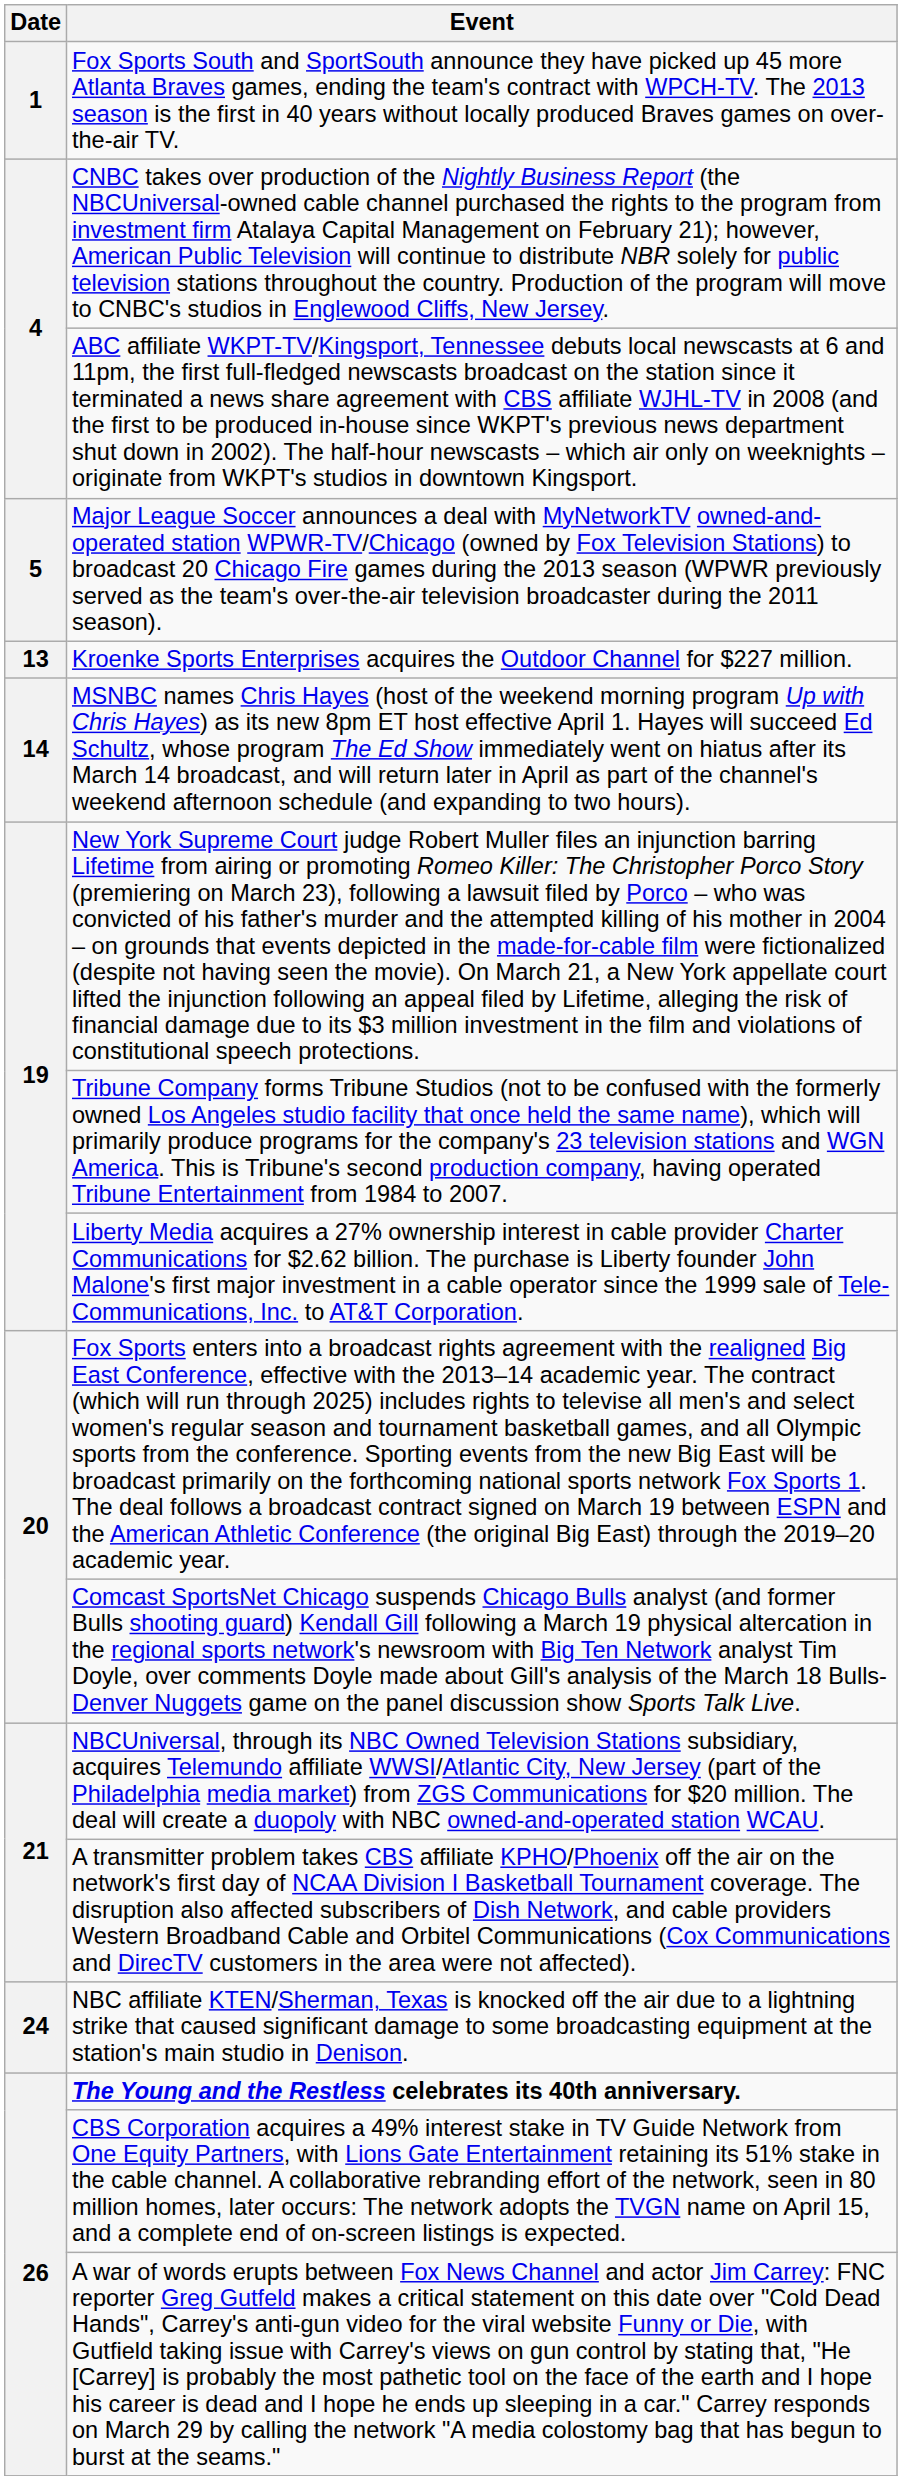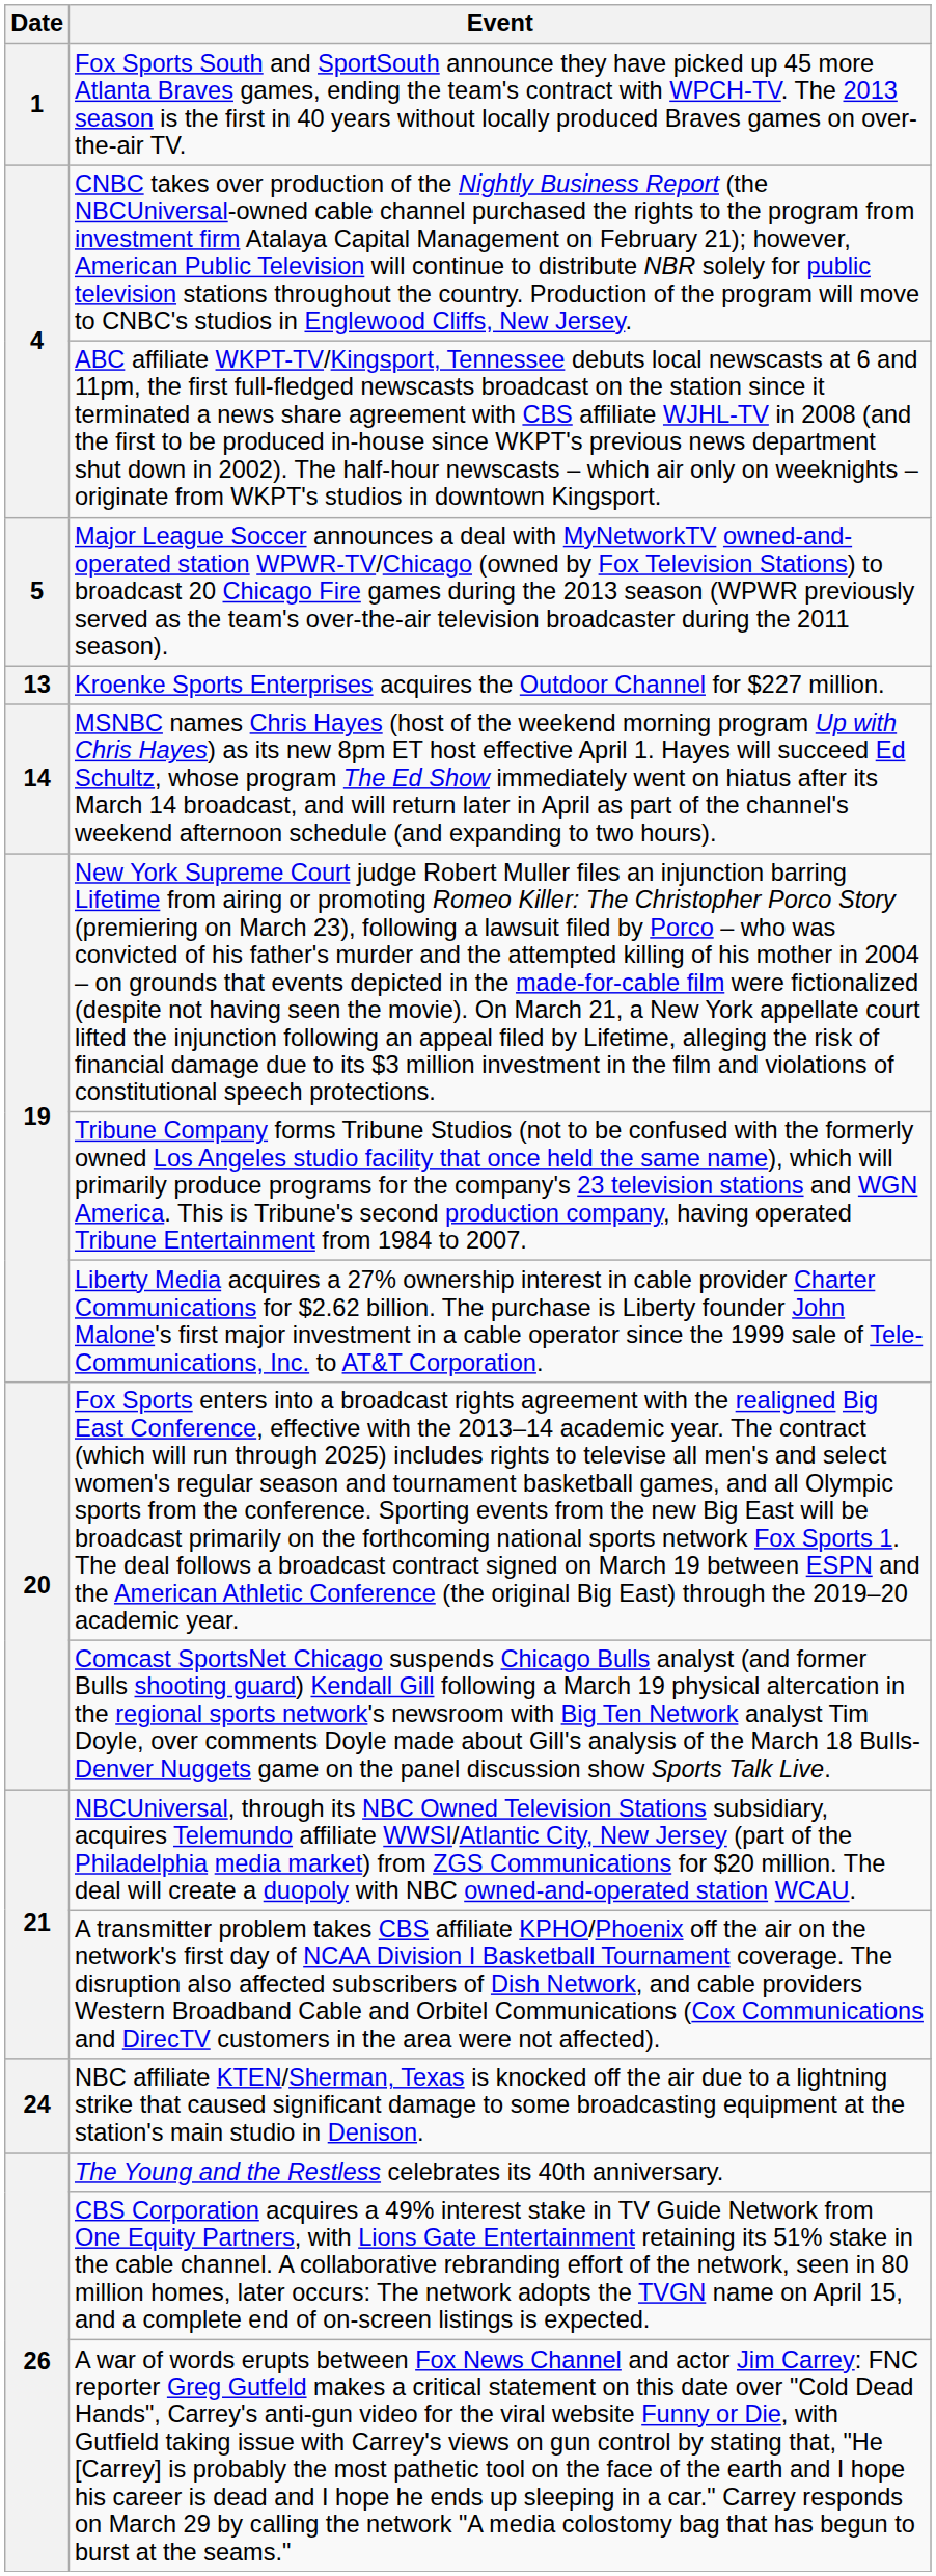The Young and the Restless celebrates its 40th anniversary. | Event: bold -> normal
